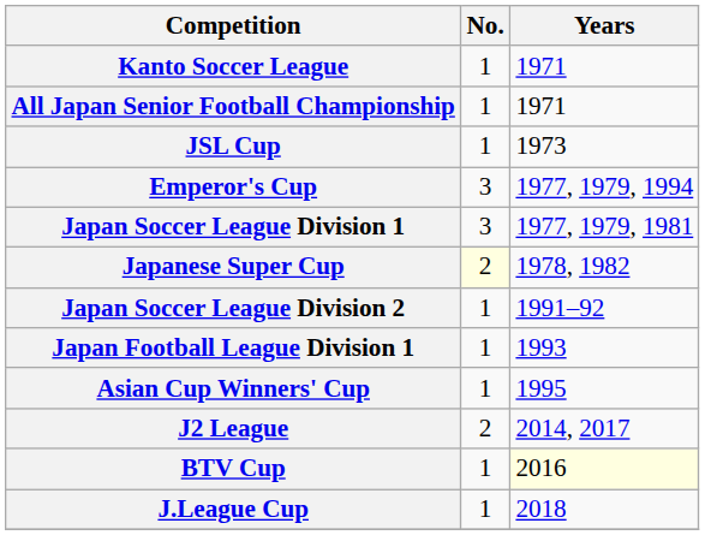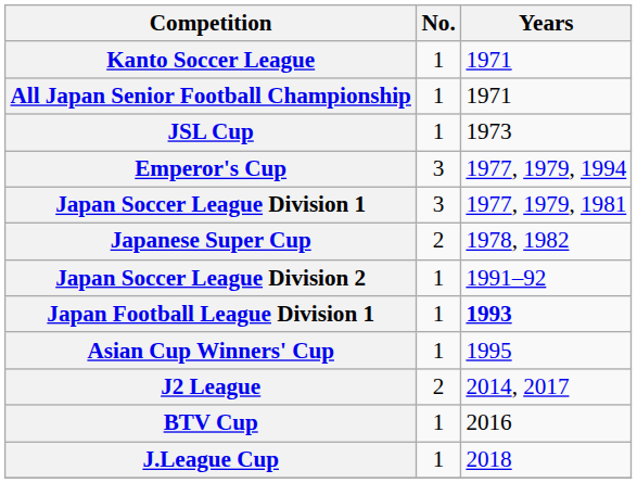Japanese Super Cup | No.: lightyellow background -> no background
Japan Football League Division 1 | Years: normal -> bold
BTV Cup | Years: lightyellow background -> no background
